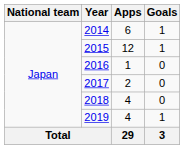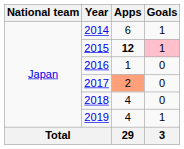2015 | Apps: normal -> bold
2015 | Goals: no background -> pink background
2017 | Apps: no background -> lightsalmon background
